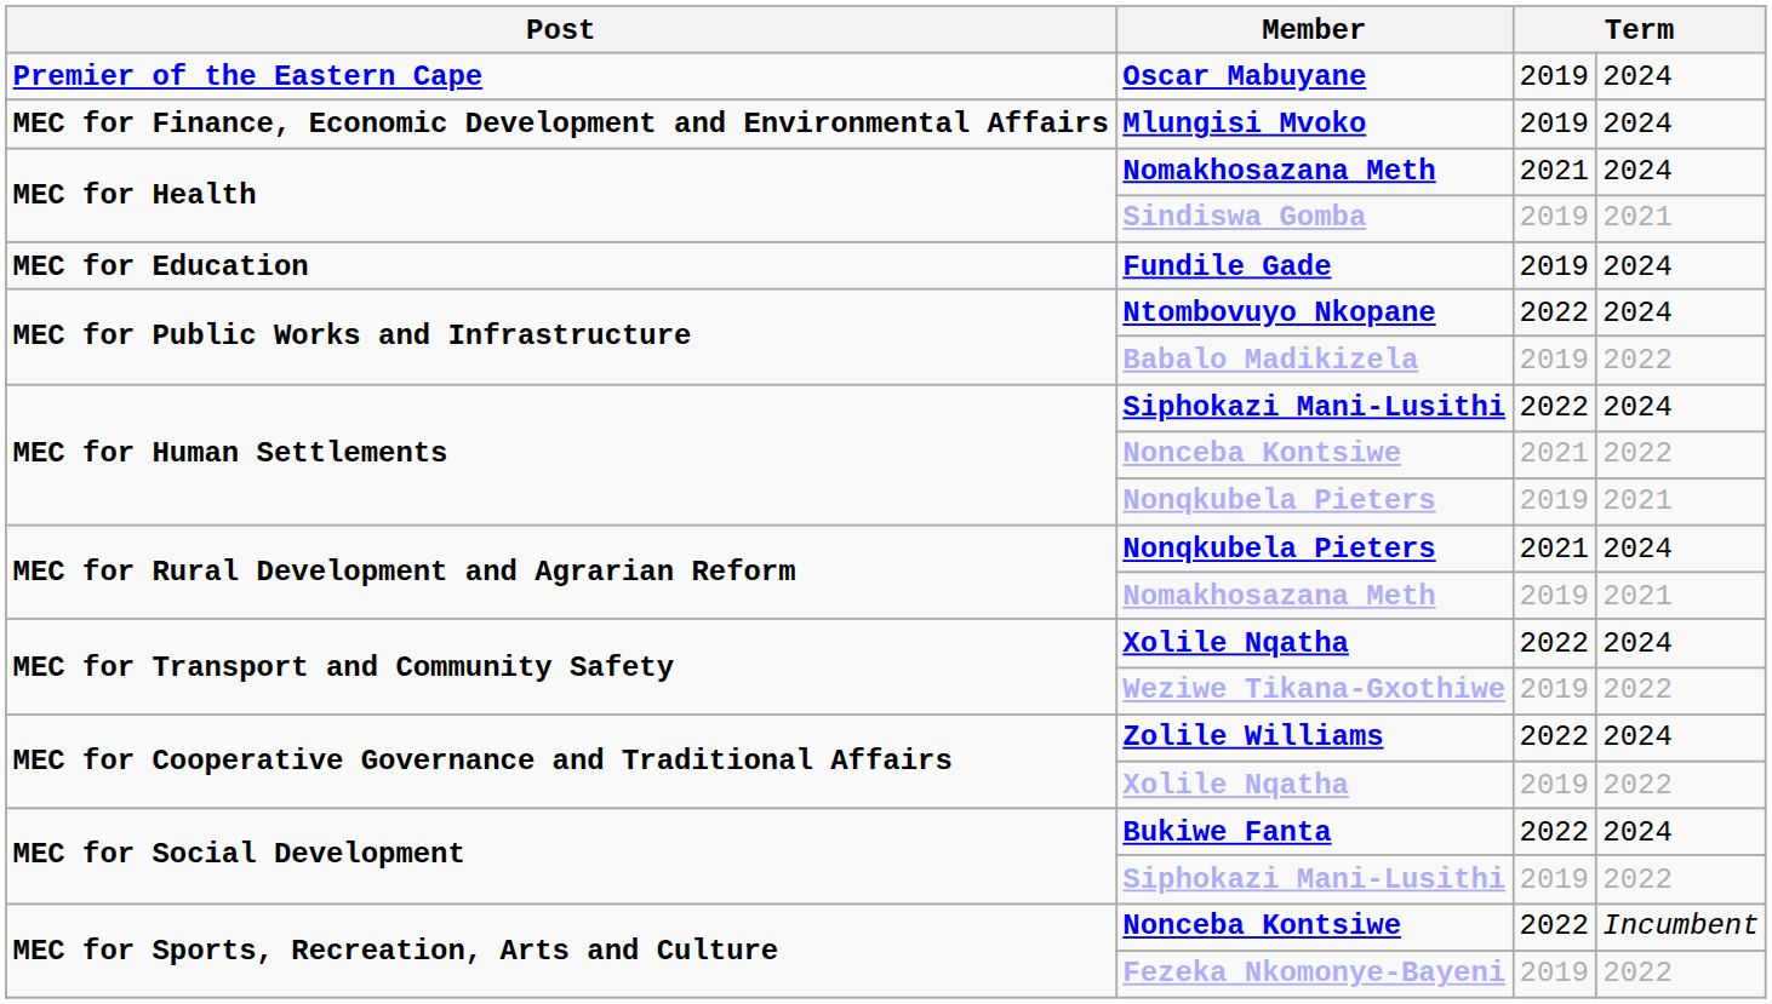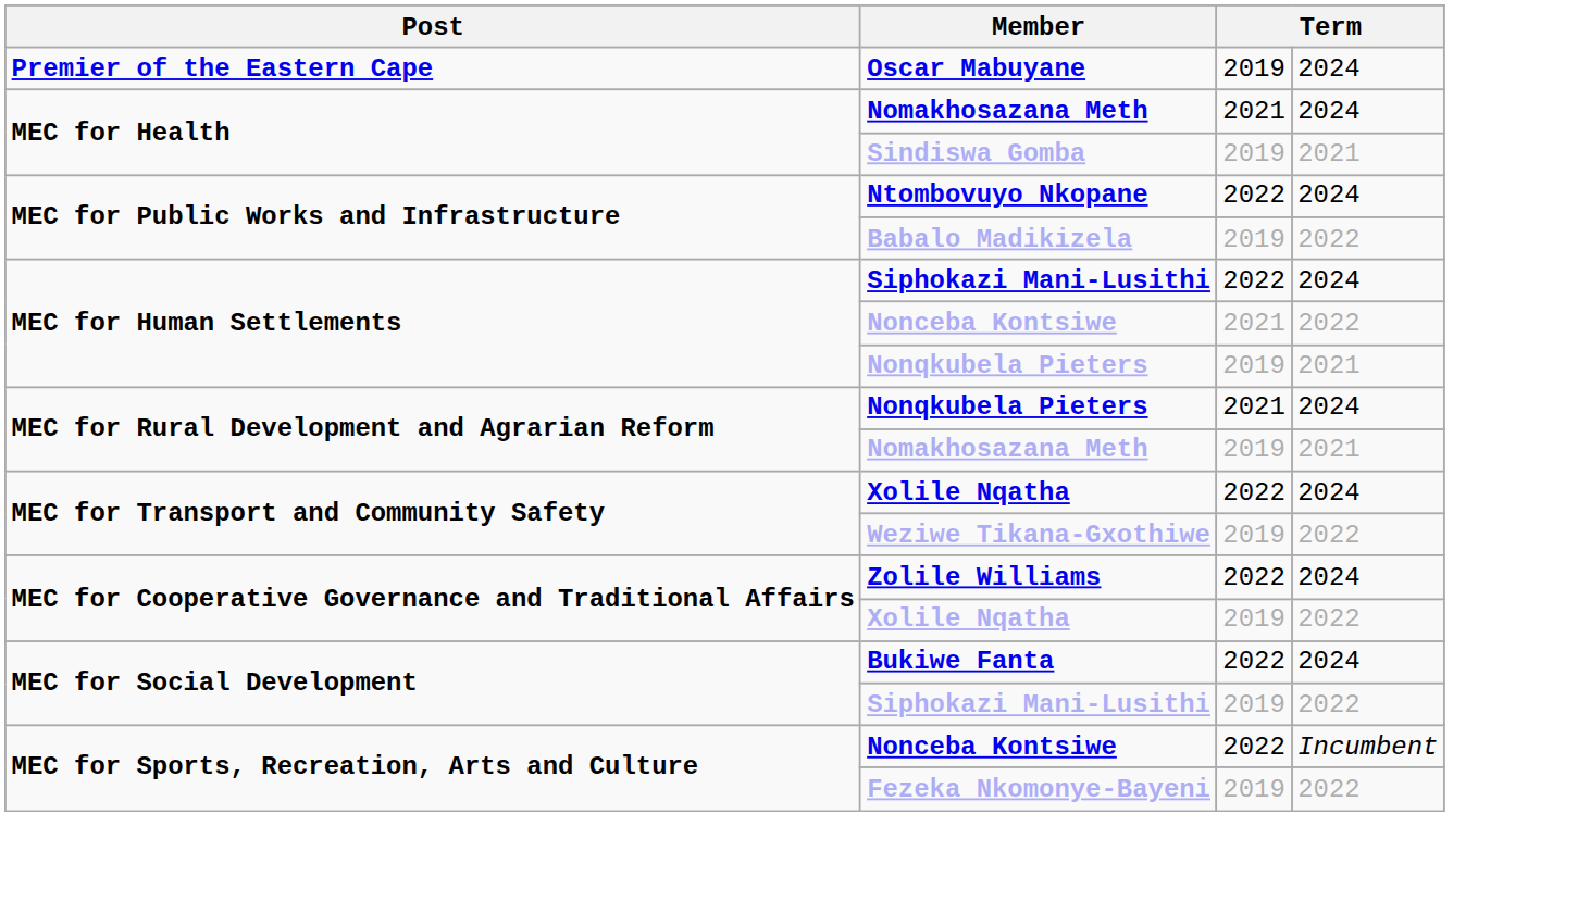- row: MEC for Finance, Economic Development and Environmental Affairs | Mlungisi Mvoko | 2019 | 2024
- row: MEC for Education | Fundile Gade | 2019 | 2024
